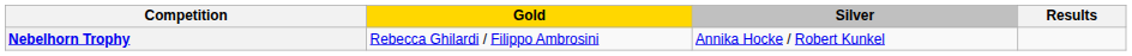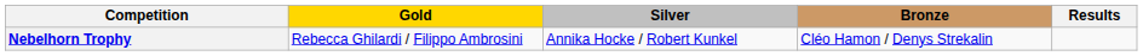+ column: Bronze | Cléo Hamon / Denys Strekalin
